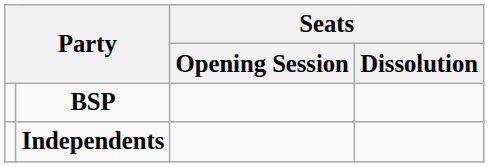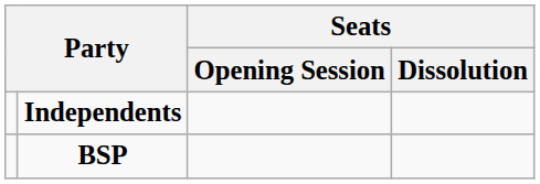rows swapped: BSP <-> Independents
